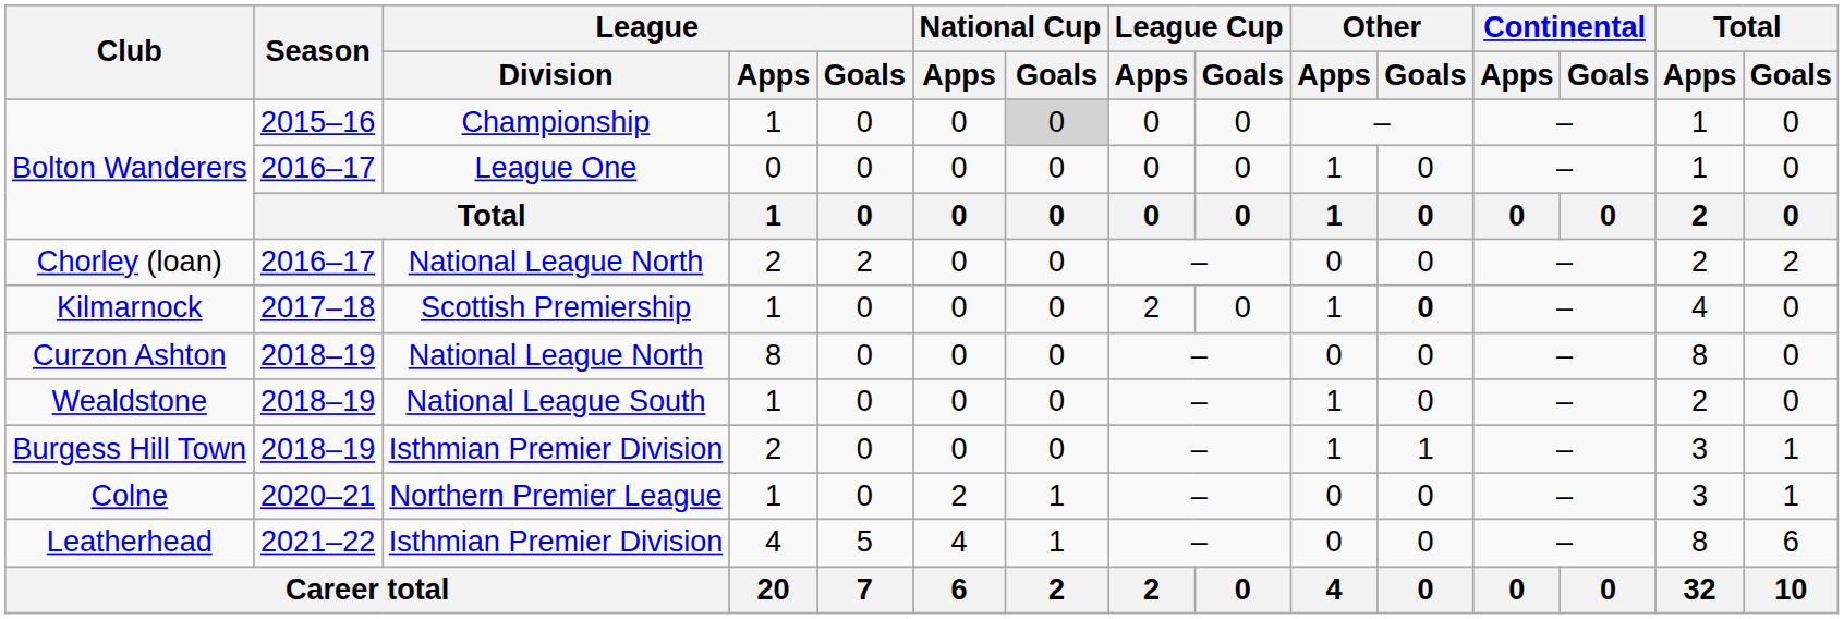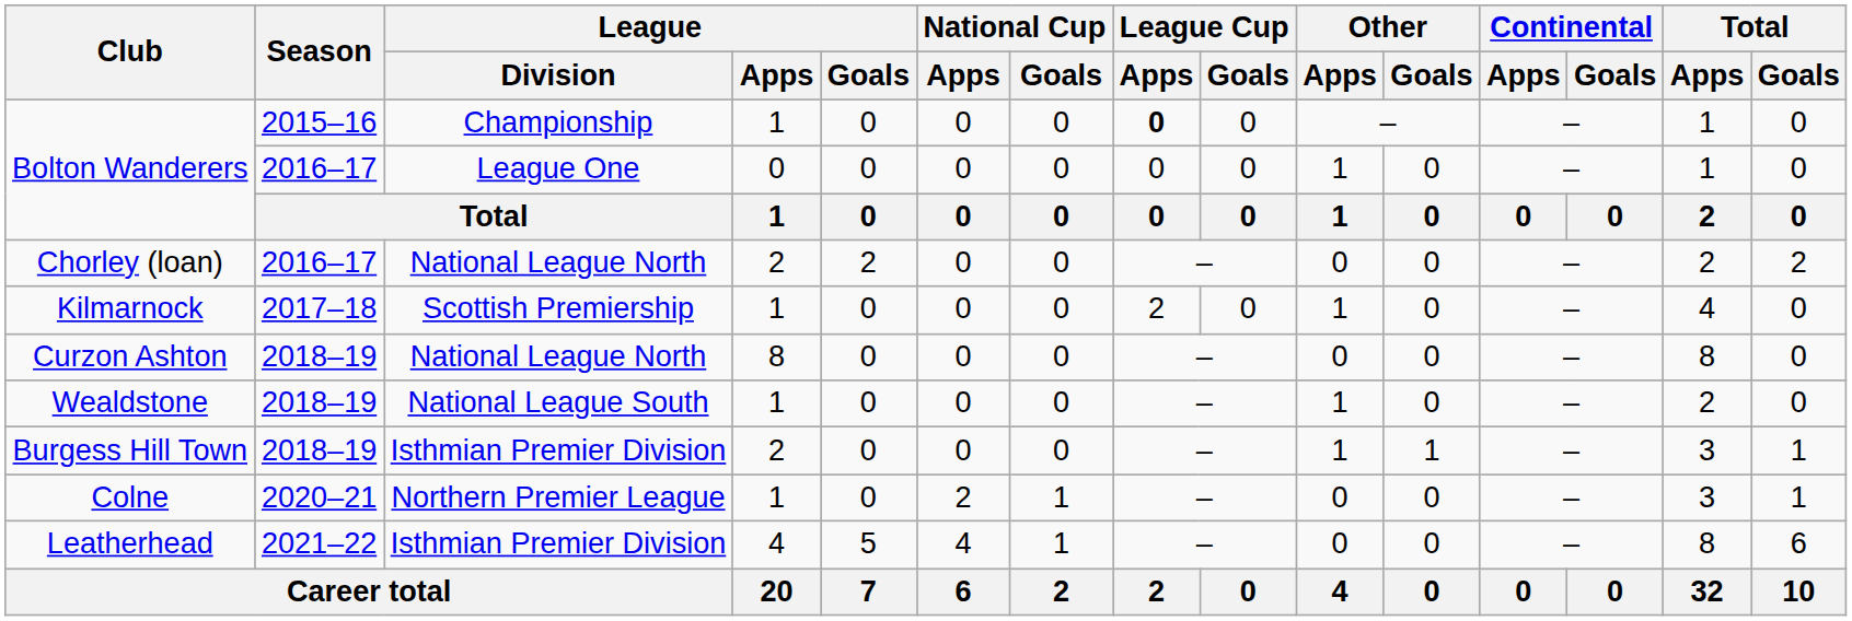Bolton Wanderers / Championship | National Cup / Goals: lightgrey background -> no background
Bolton Wanderers / Championship | League Cup / Apps: normal -> bold
Kilmarnock | Other / Goals: bold -> normal
